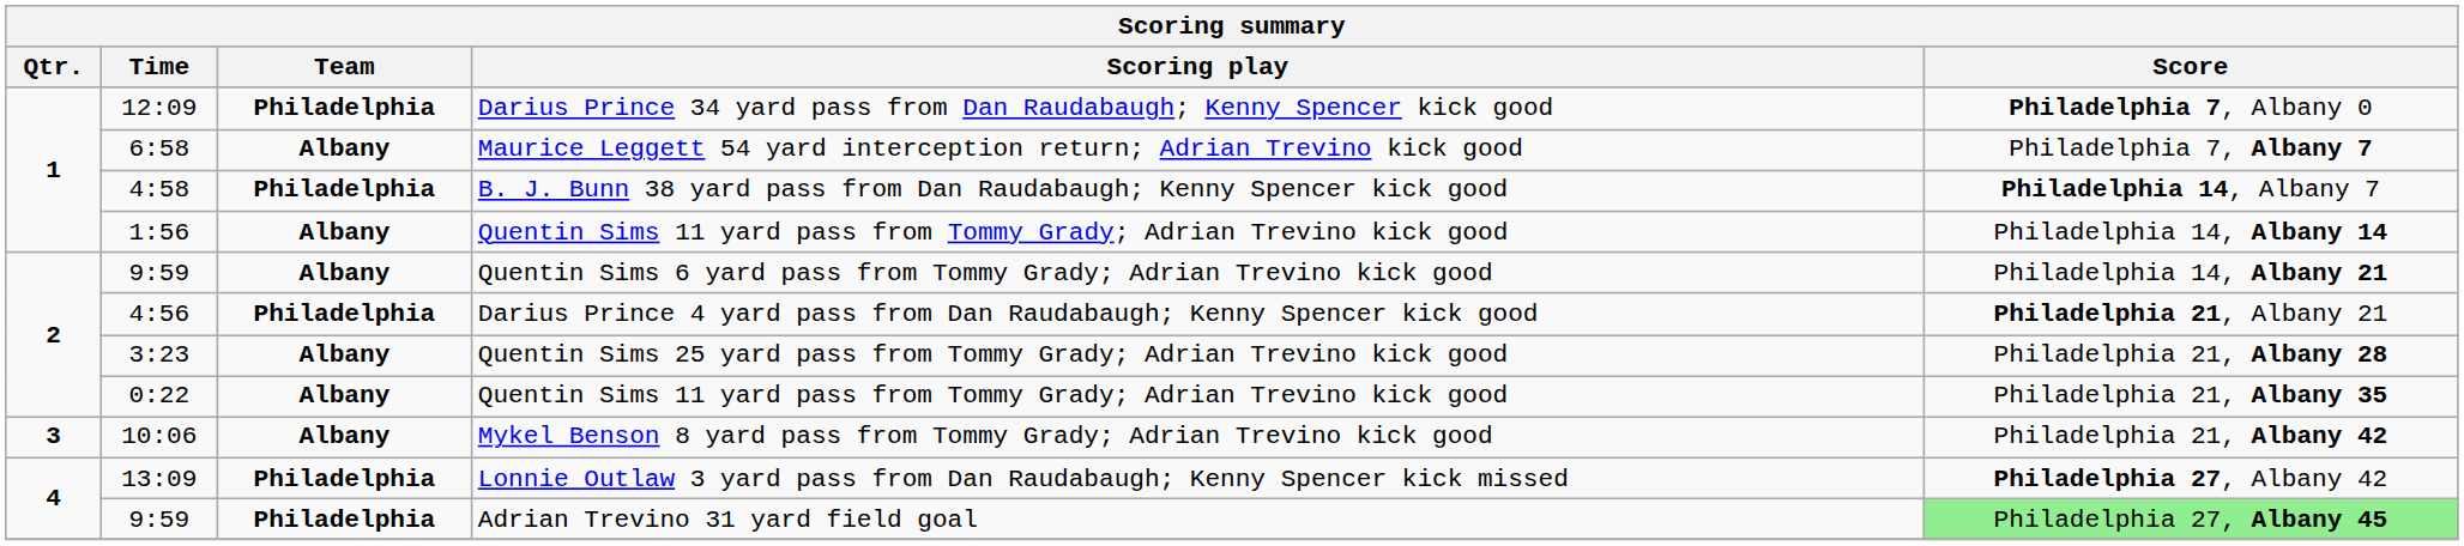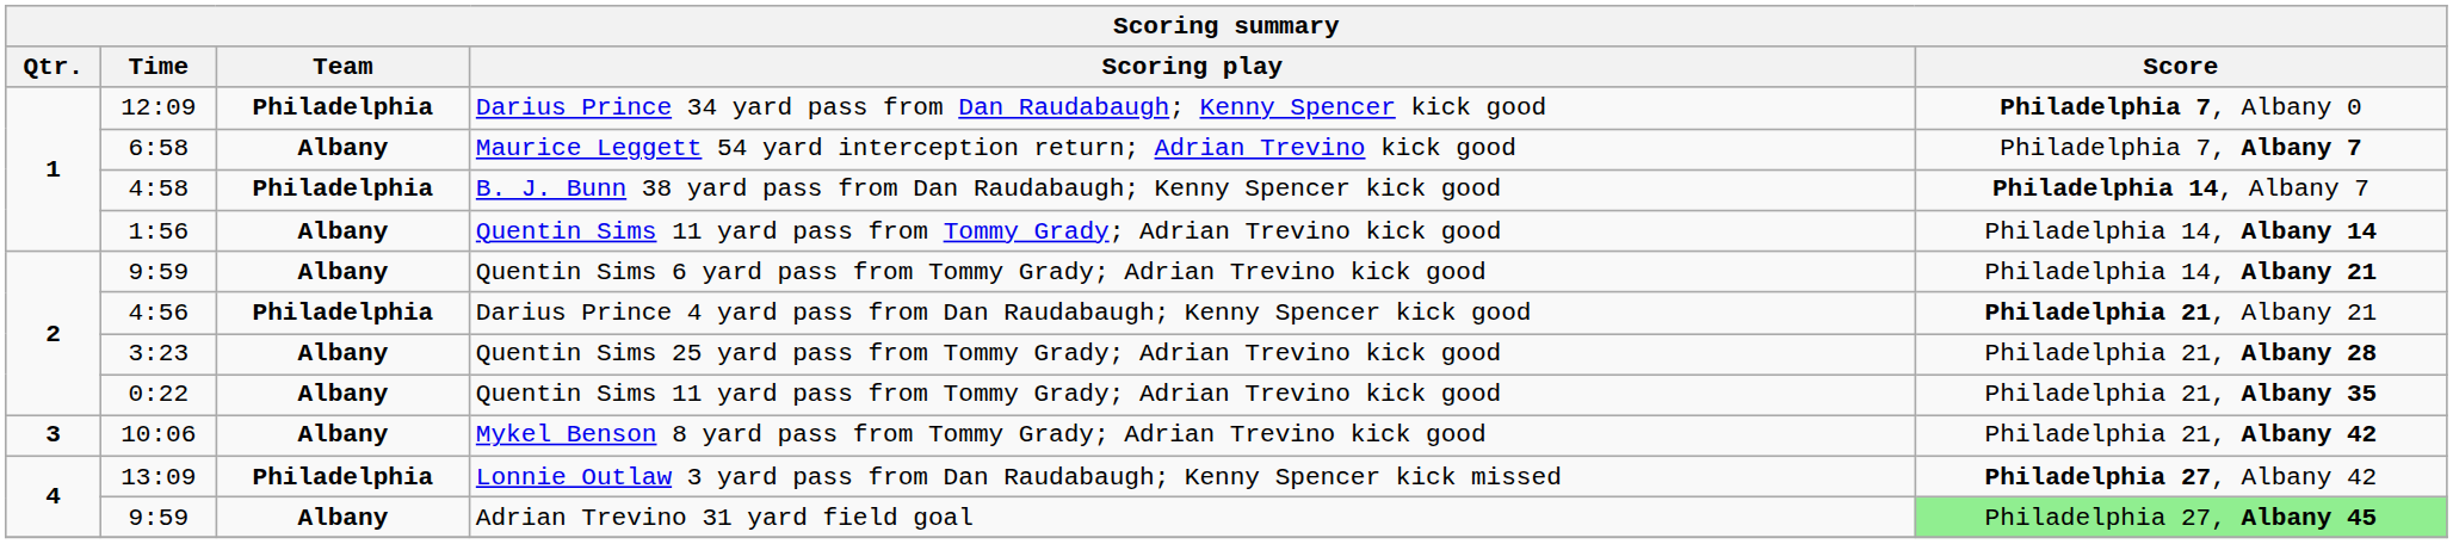Adrian Trevino 31 yard field goal | Team: Philadelphia -> Albany
